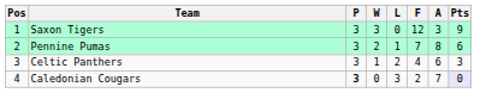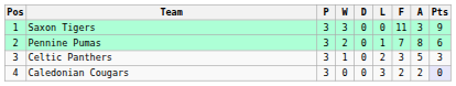+ column: D | 0 | 0 | 0 | 0
Saxon Tigers | F: 12 -> 11
Celtic Panthers | F: 4 -> 3
Celtic Panthers | A: 6 -> 5
Caledonian Cougars | P: bold -> normal
Caledonian Cougars | A: 7 -> 2
